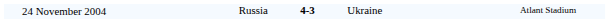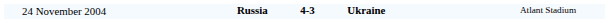Russia | column 2: normal -> bold
Russia | column 4: normal -> bold
